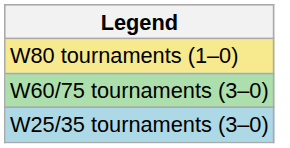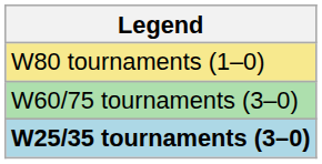row 4 | column 1: normal -> bold
